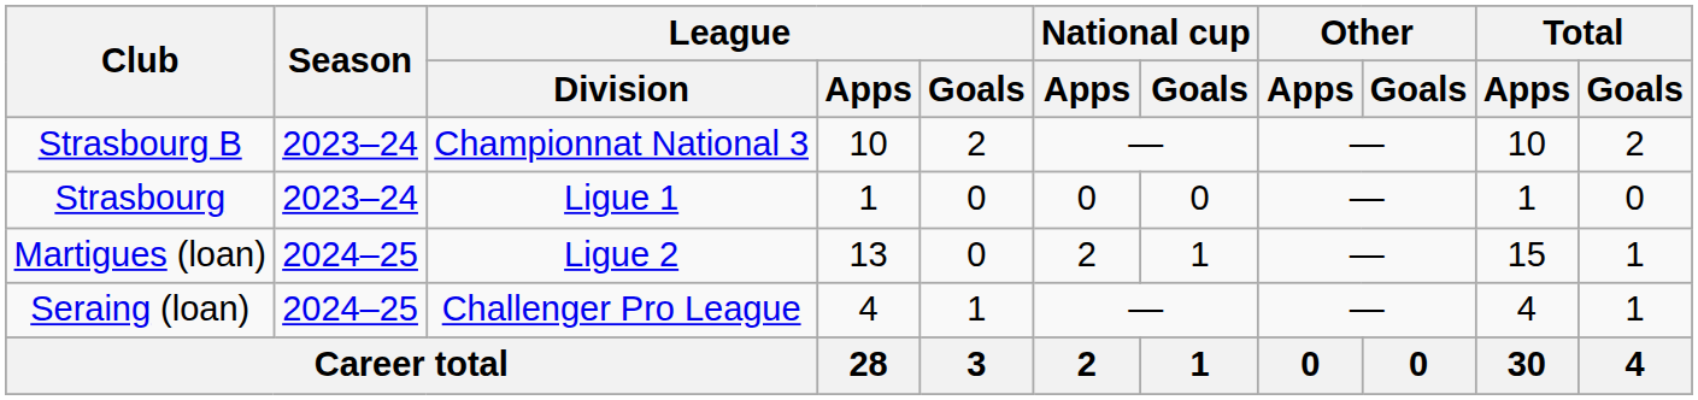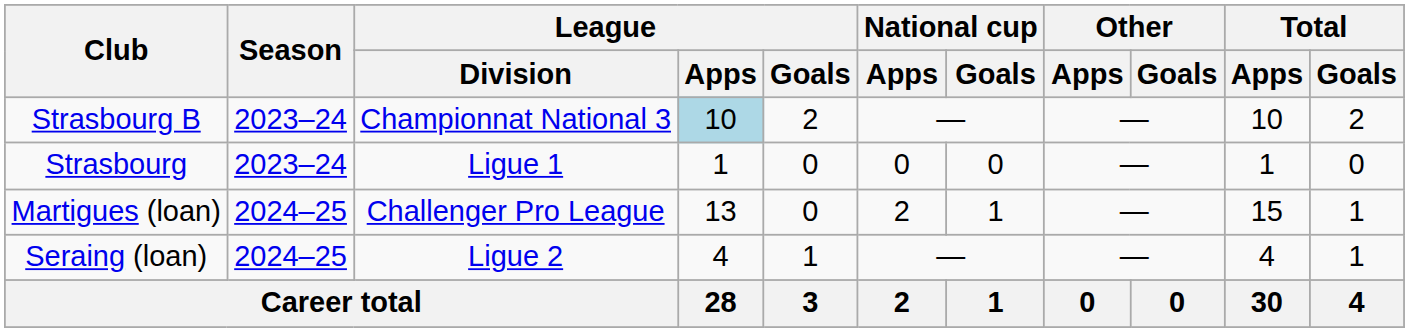Strasbourg B | League / Apps: no background -> lightblue background
Martigues (loan) | League / Division: Ligue 2 -> Challenger Pro League
Seraing (loan) | League / Division: Challenger Pro League -> Ligue 2
